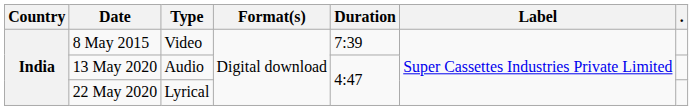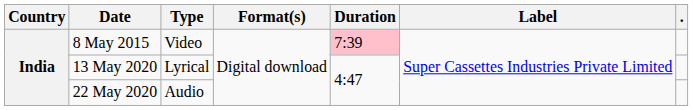8 May 2015 | Duration: no background -> pink background
13 May 2020 | Type: Audio -> Lyrical
22 May 2020 | Type: Lyrical -> Audio
